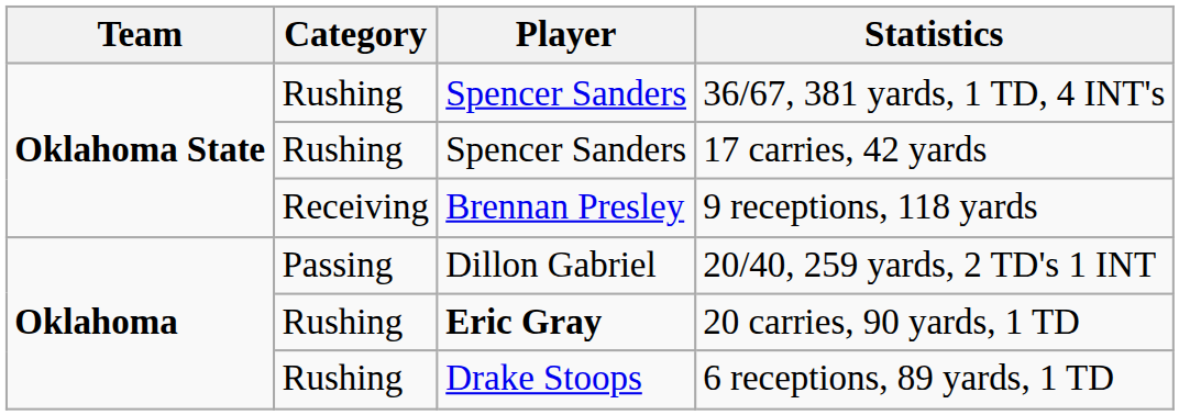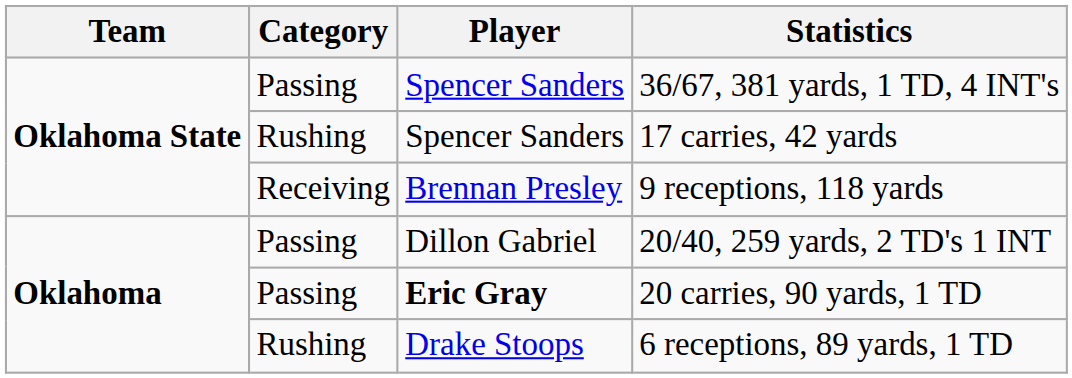36/67, 381 yards, 1 TD, 4 INT's | Category: Rushing -> Passing
20 carries, 90 yards, 1 TD | Category: Rushing -> Passing
